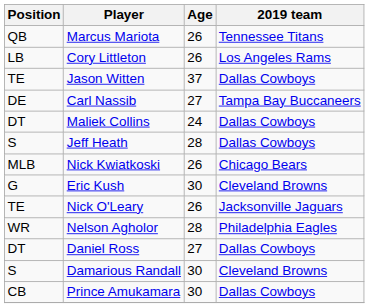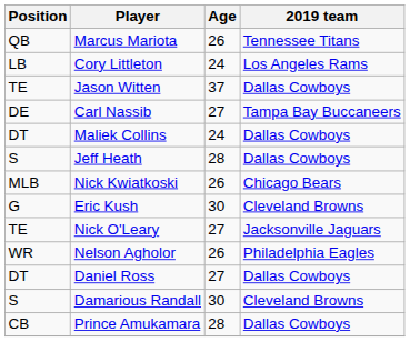Cory Littleton | Age: 26 -> 24
Nick O'Leary | Age: 26 -> 27
Nelson Agholor | Age: 28 -> 26
Prince Amukamara | Age: 30 -> 28
